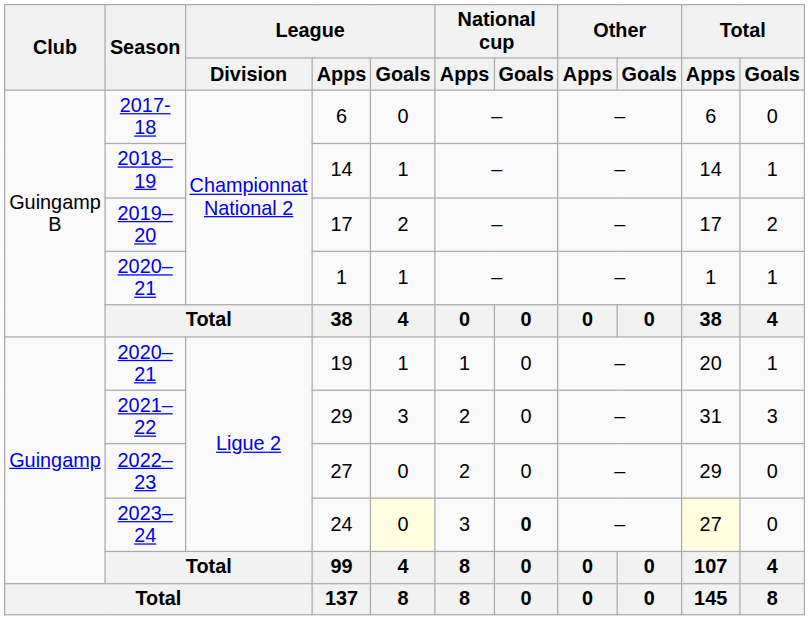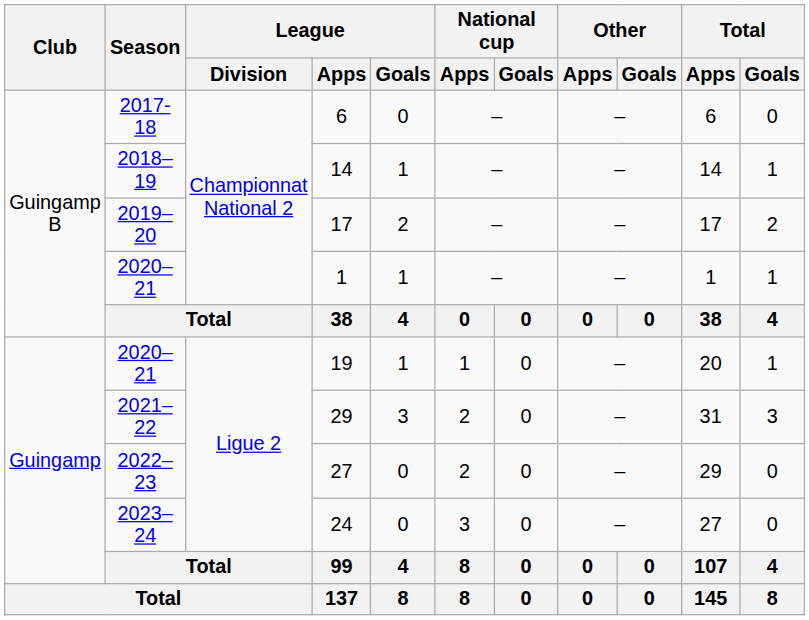24 | League / Goals: lightyellow background -> no background
24 | National cup / Goals: bold -> normal
24 | Total / Apps: lightyellow background -> no background
